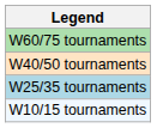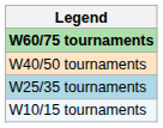row 2 | column 1: normal -> bold
